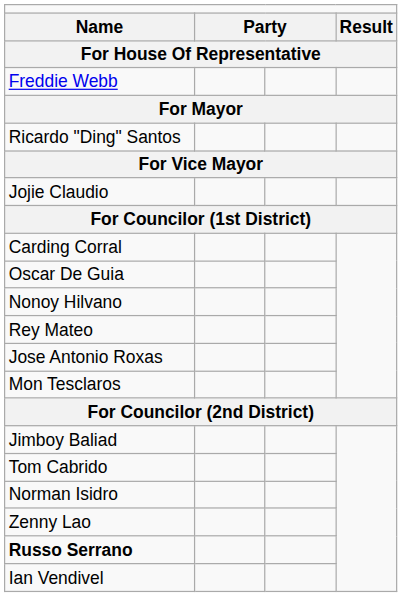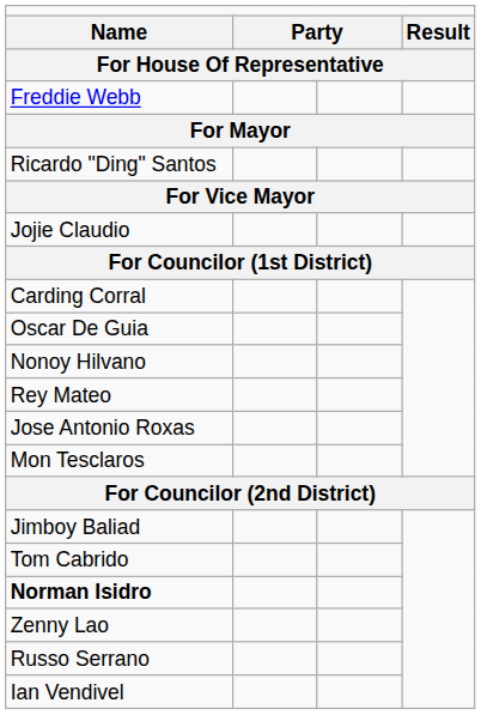Norman Isidro | column 1: normal -> bold
Russo Serrano | column 1: bold -> normal
